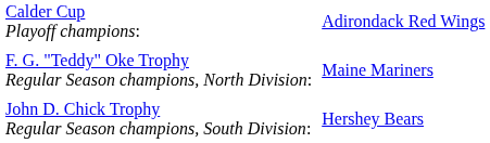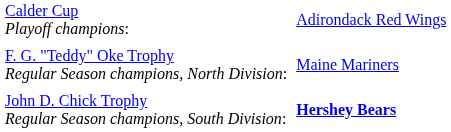row 3 | column 2: normal -> bold
